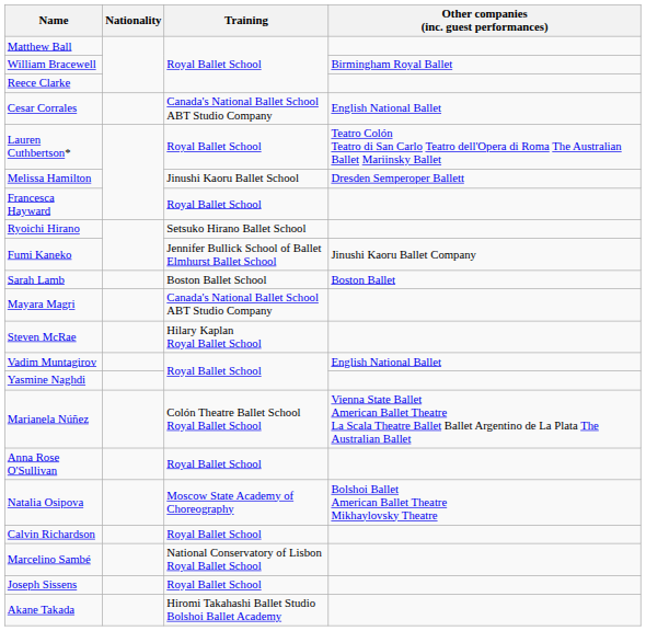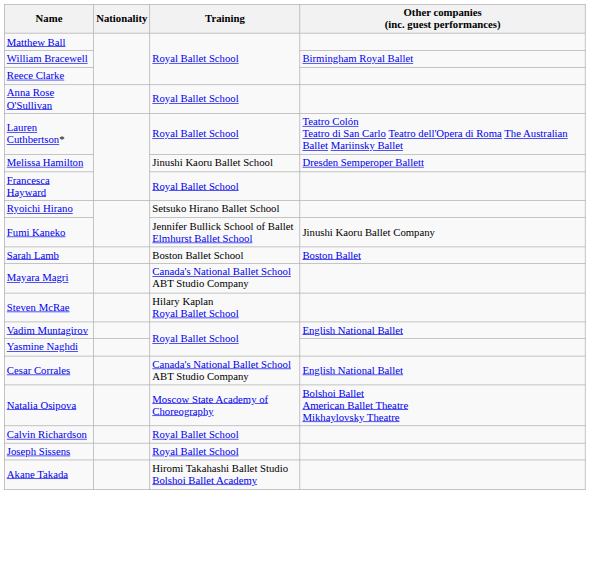rows swapped: Cesar Corrales <-> Anna Rose O'Sullivan
- row: Marianela Núñez | Colón Theatre Ballet School Royal Ballet School | Vienna State Ballet American Ballet Theatre La Scala Theatre Ballet Ballet Argentino de La Plata The Australian Ballet
- row: Marcelino Sambé | National Conservatory of Lisbon Royal Ballet School
